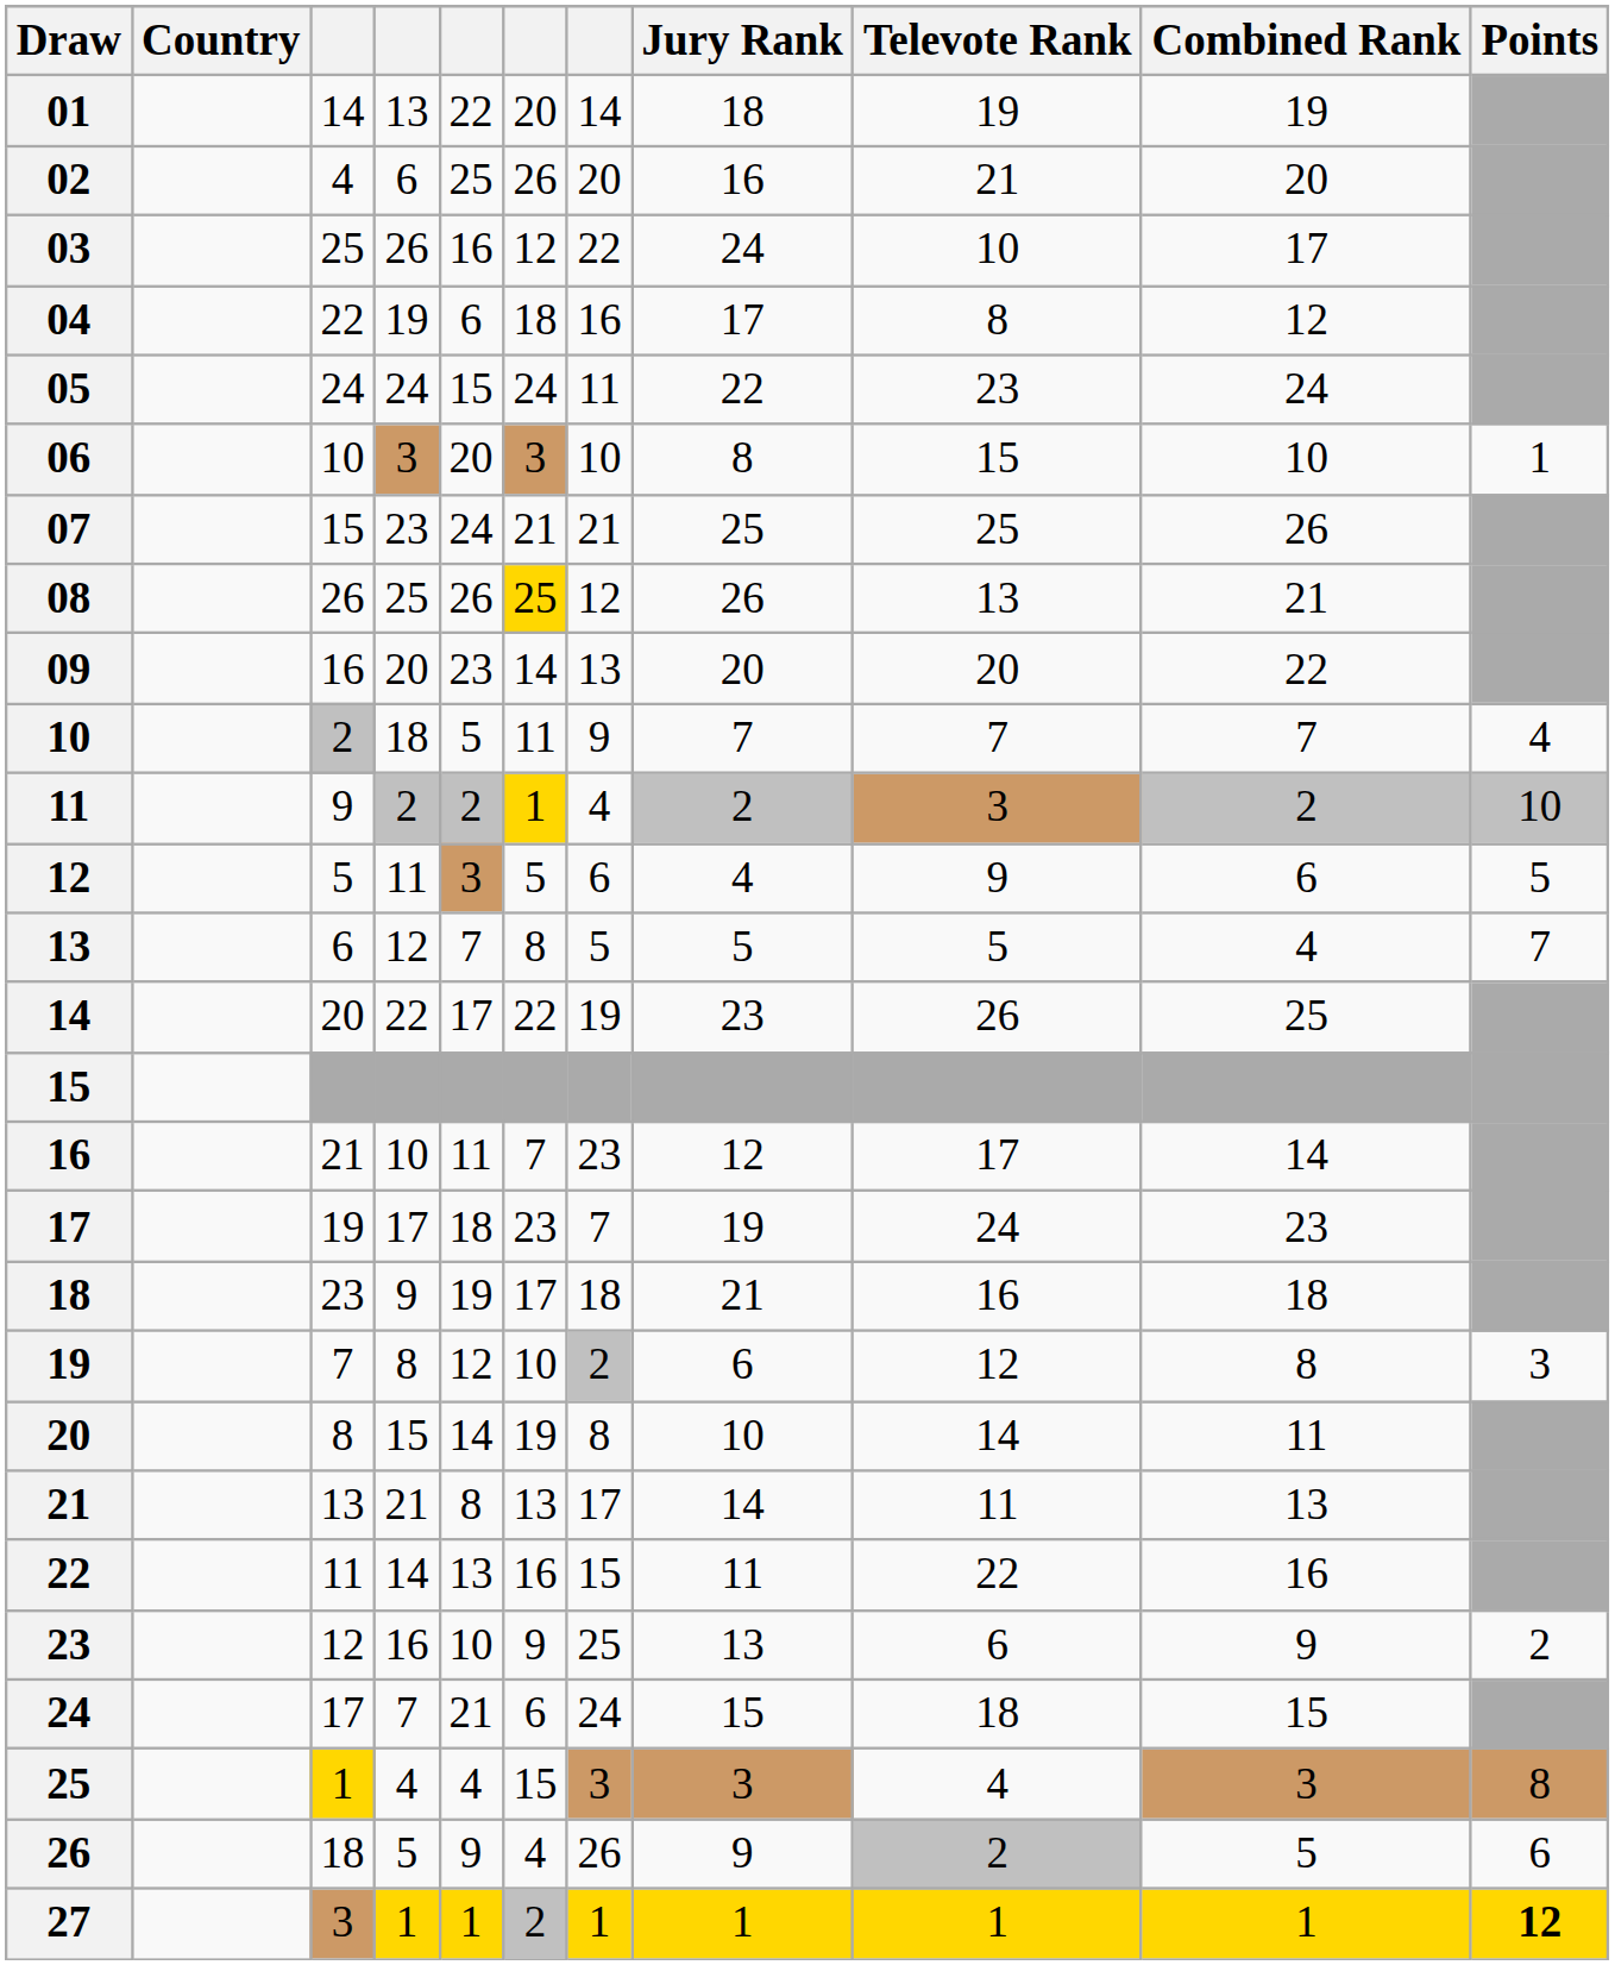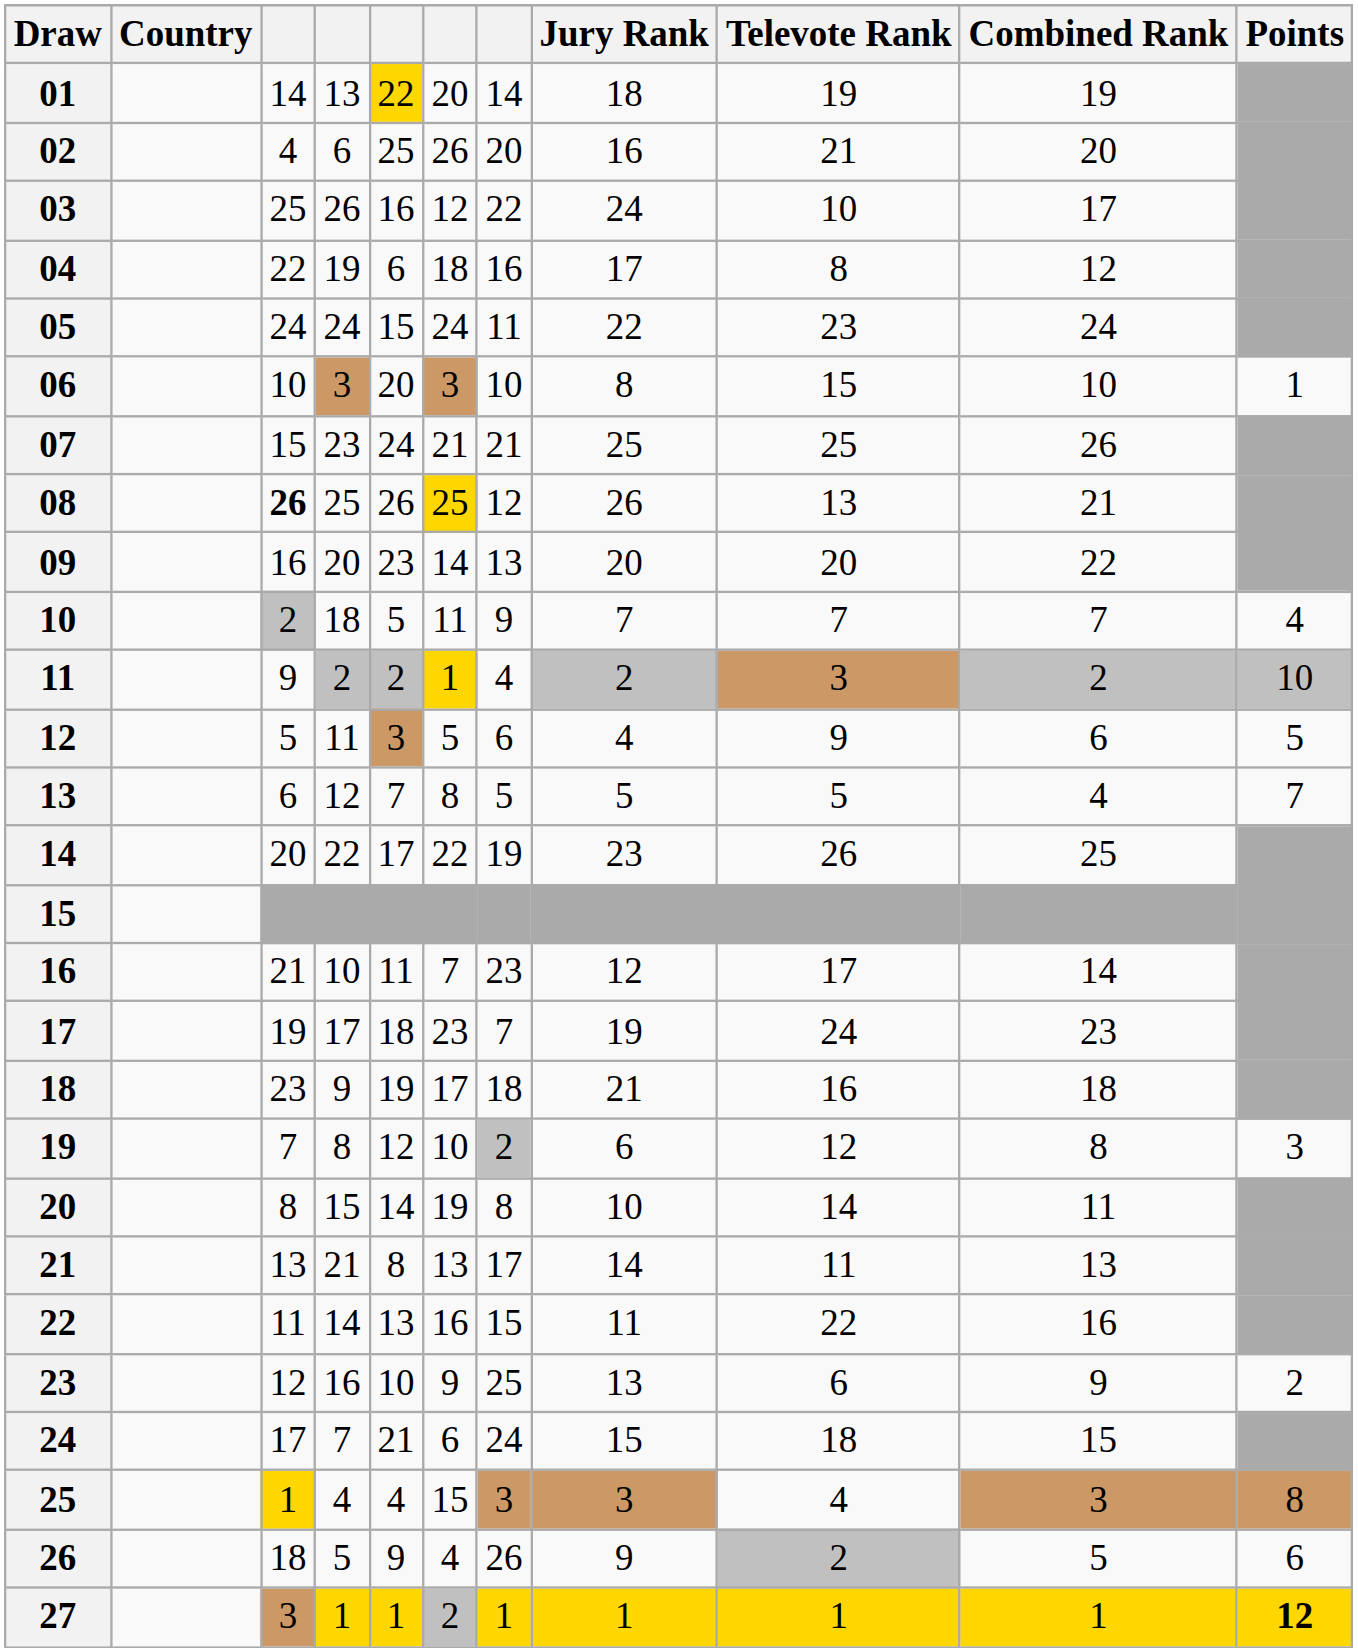01 | column 5: no background -> gold background
08 | column 3: normal -> bold
